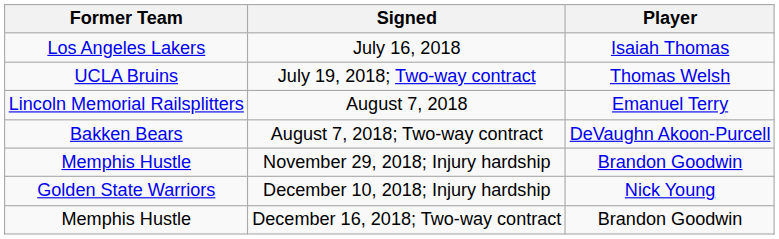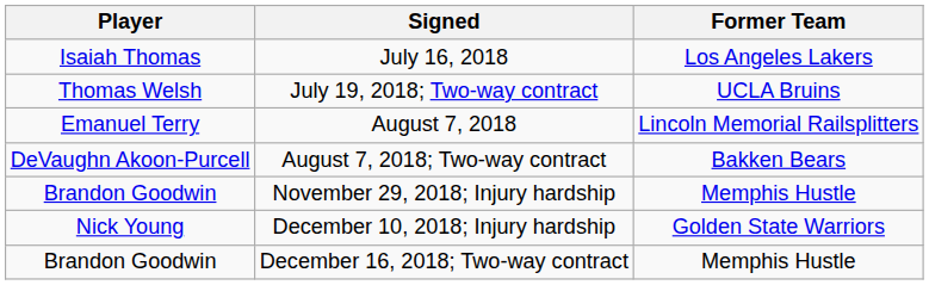columns swapped: Player <-> Former Team
